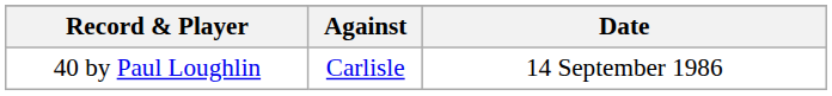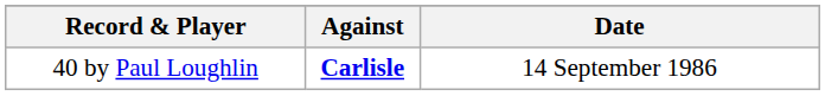40 by Paul Loughlin | Against: normal -> bold
